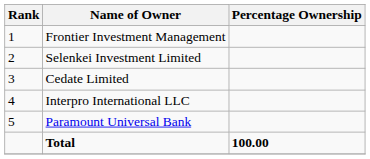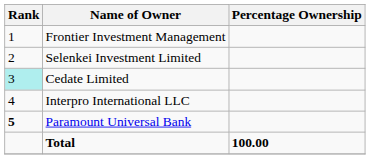Cedate Limited | Rank: no background -> paleturquoise background
Paramount Universal Bank | Rank: normal -> bold
